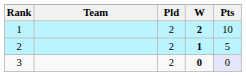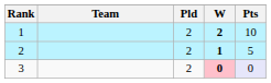3 | W: no background -> pink background
